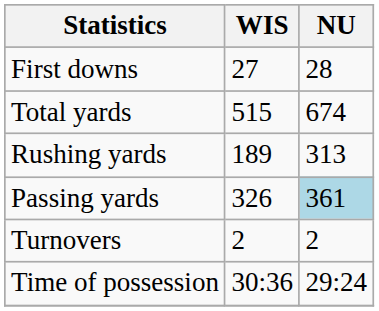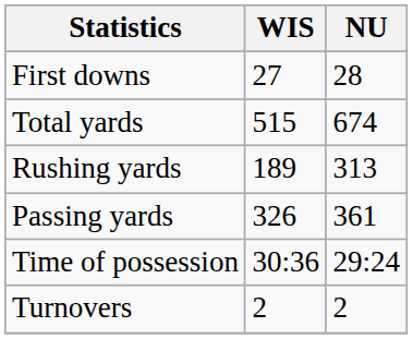Passing yards | NU: lightblue background -> no background
rows swapped: Turnovers <-> Time of possession
